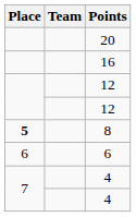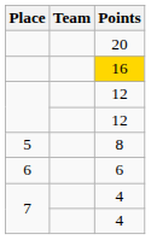16 | Points: no background -> gold background
8 | Place: bold -> normal
